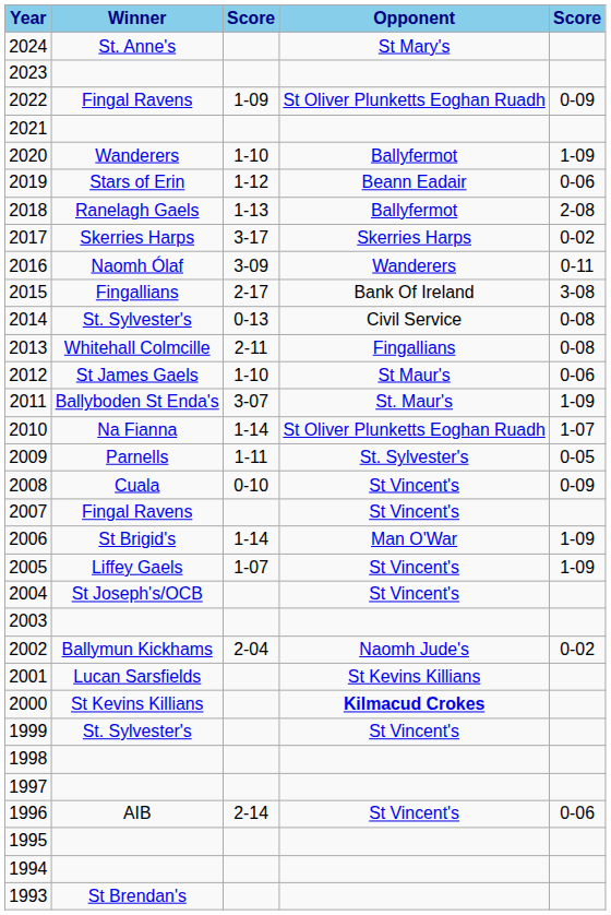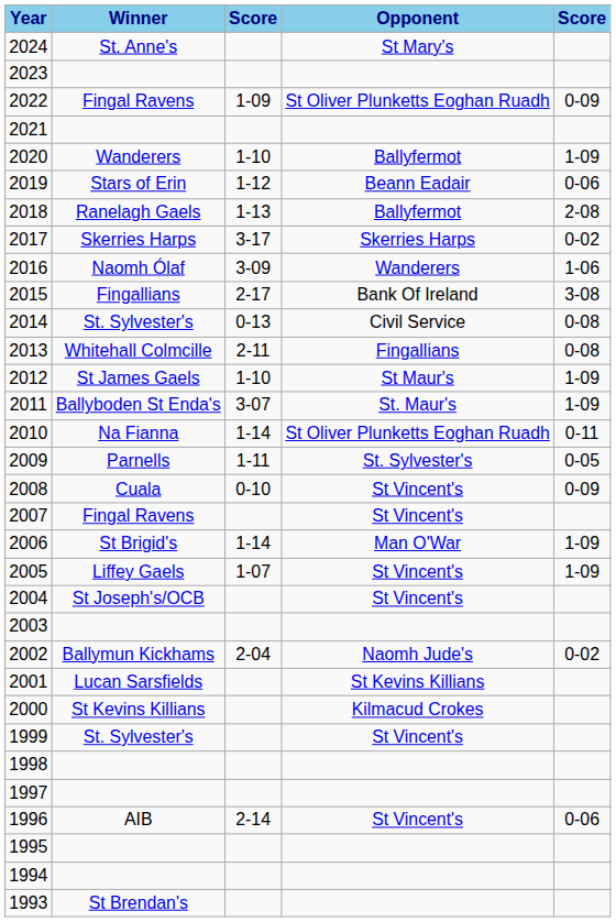2016 | column 5: 0-11 -> 1-06
2012 | column 5: 0-06 -> 1-09
2010 | column 5: 1-07 -> 0-11
2000 | Opponent: bold -> normal
